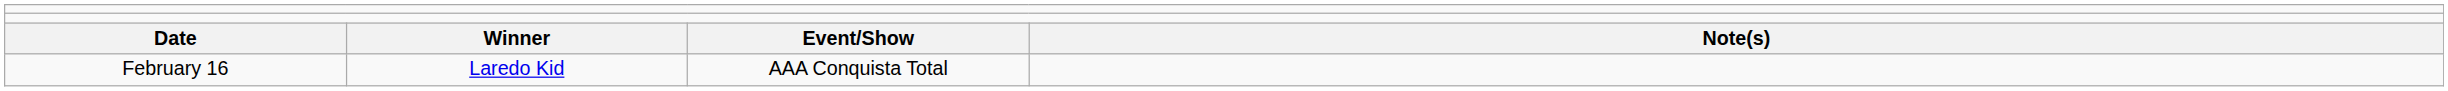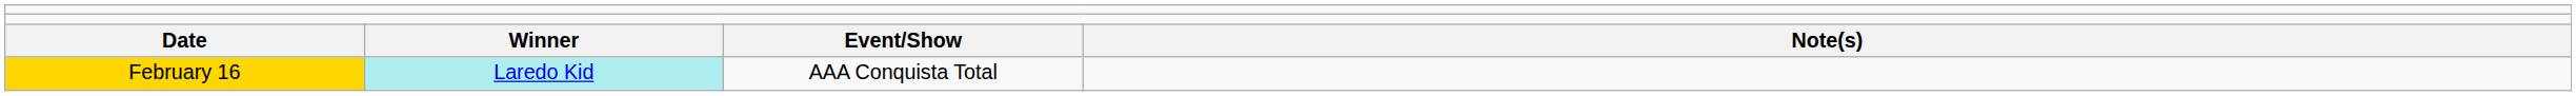row 4 | column 1: no background -> gold background
row 4 | column 2: no background -> paleturquoise background
